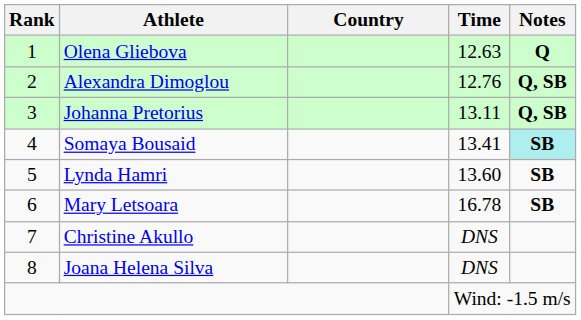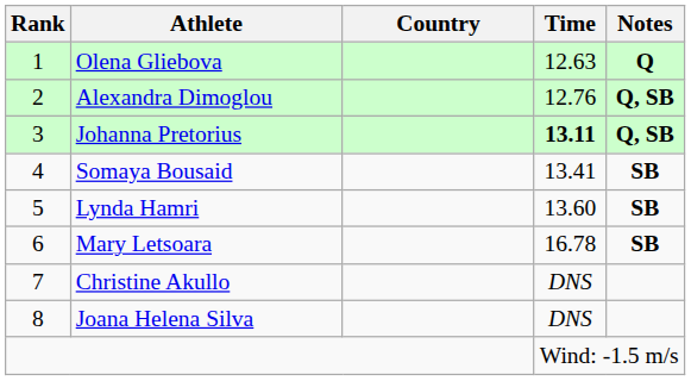Johanna Pretorius | Time: normal -> bold
Somaya Bousaid | Notes: paleturquoise background -> no background
